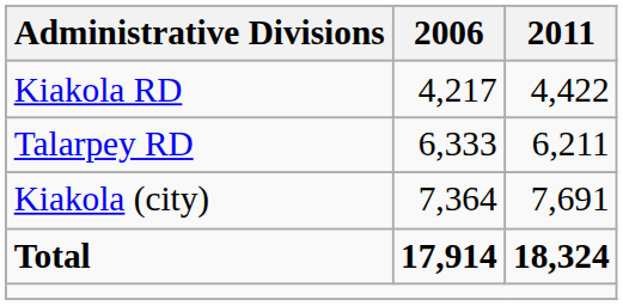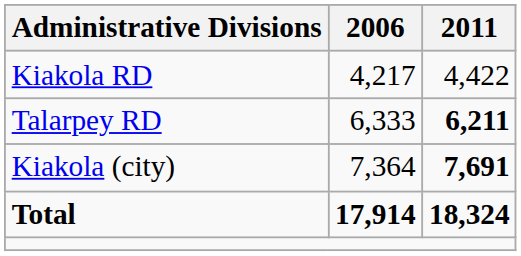Talarpey RD | 2011: normal -> bold
Kiakola (city) | 2011: normal -> bold
